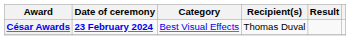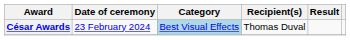César Awards | Date of ceremony: bold -> normal
César Awards | Category: no background -> lightblue background
